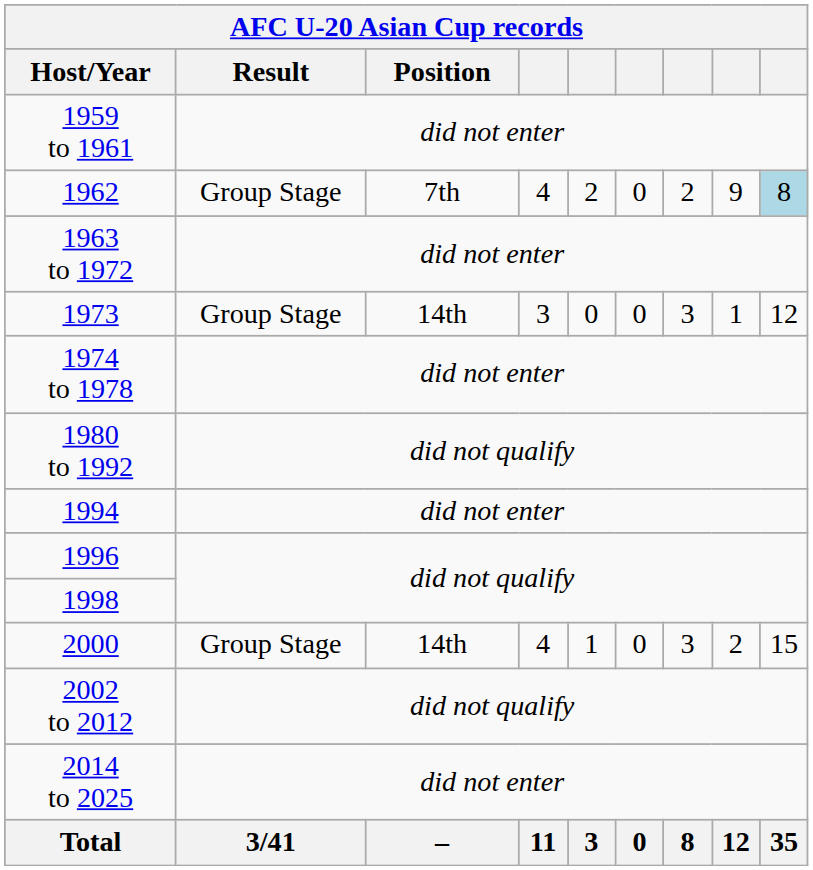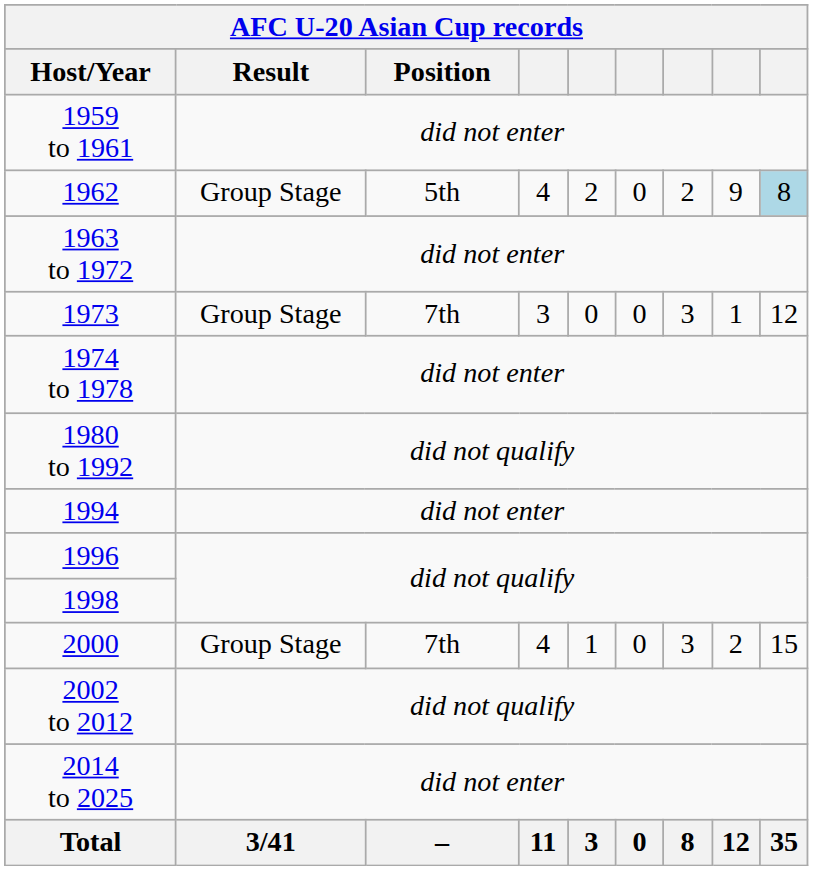1962 | Position: 7th -> 5th
1973 | Position: 14th -> 7th
2000 | Position: 14th -> 7th
